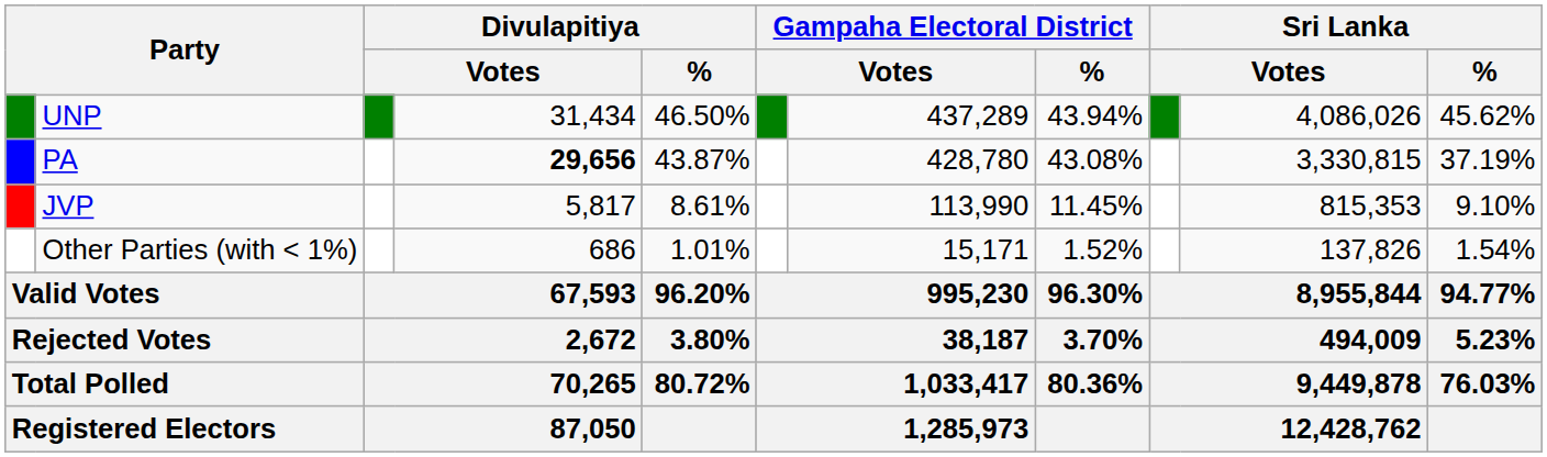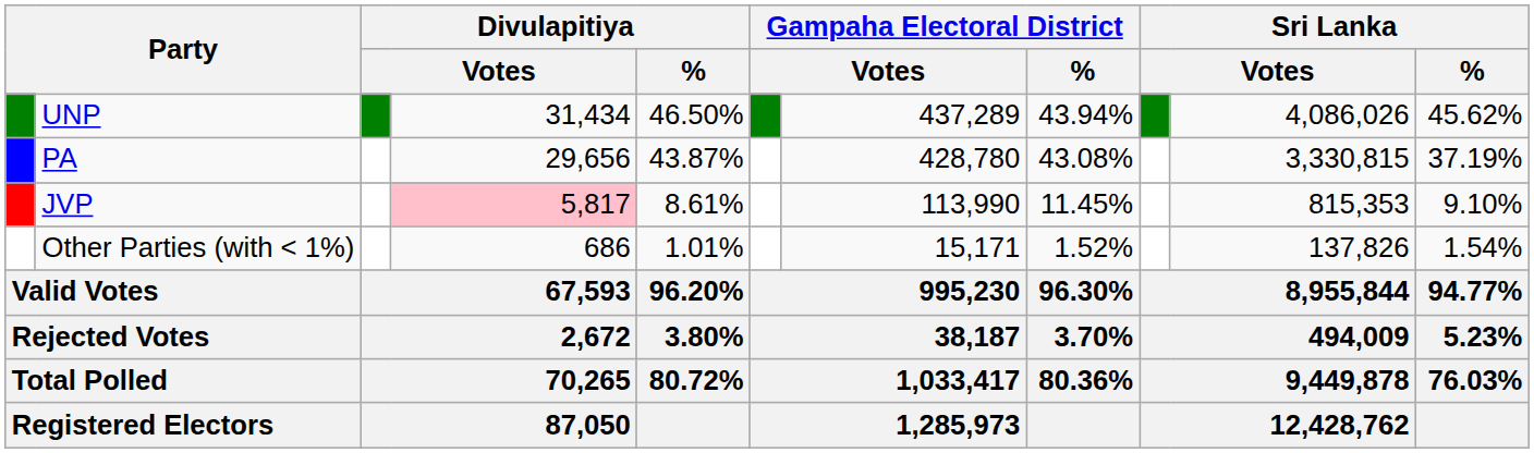PA | column 4: bold -> normal
JVP | column 4: no background -> pink background
